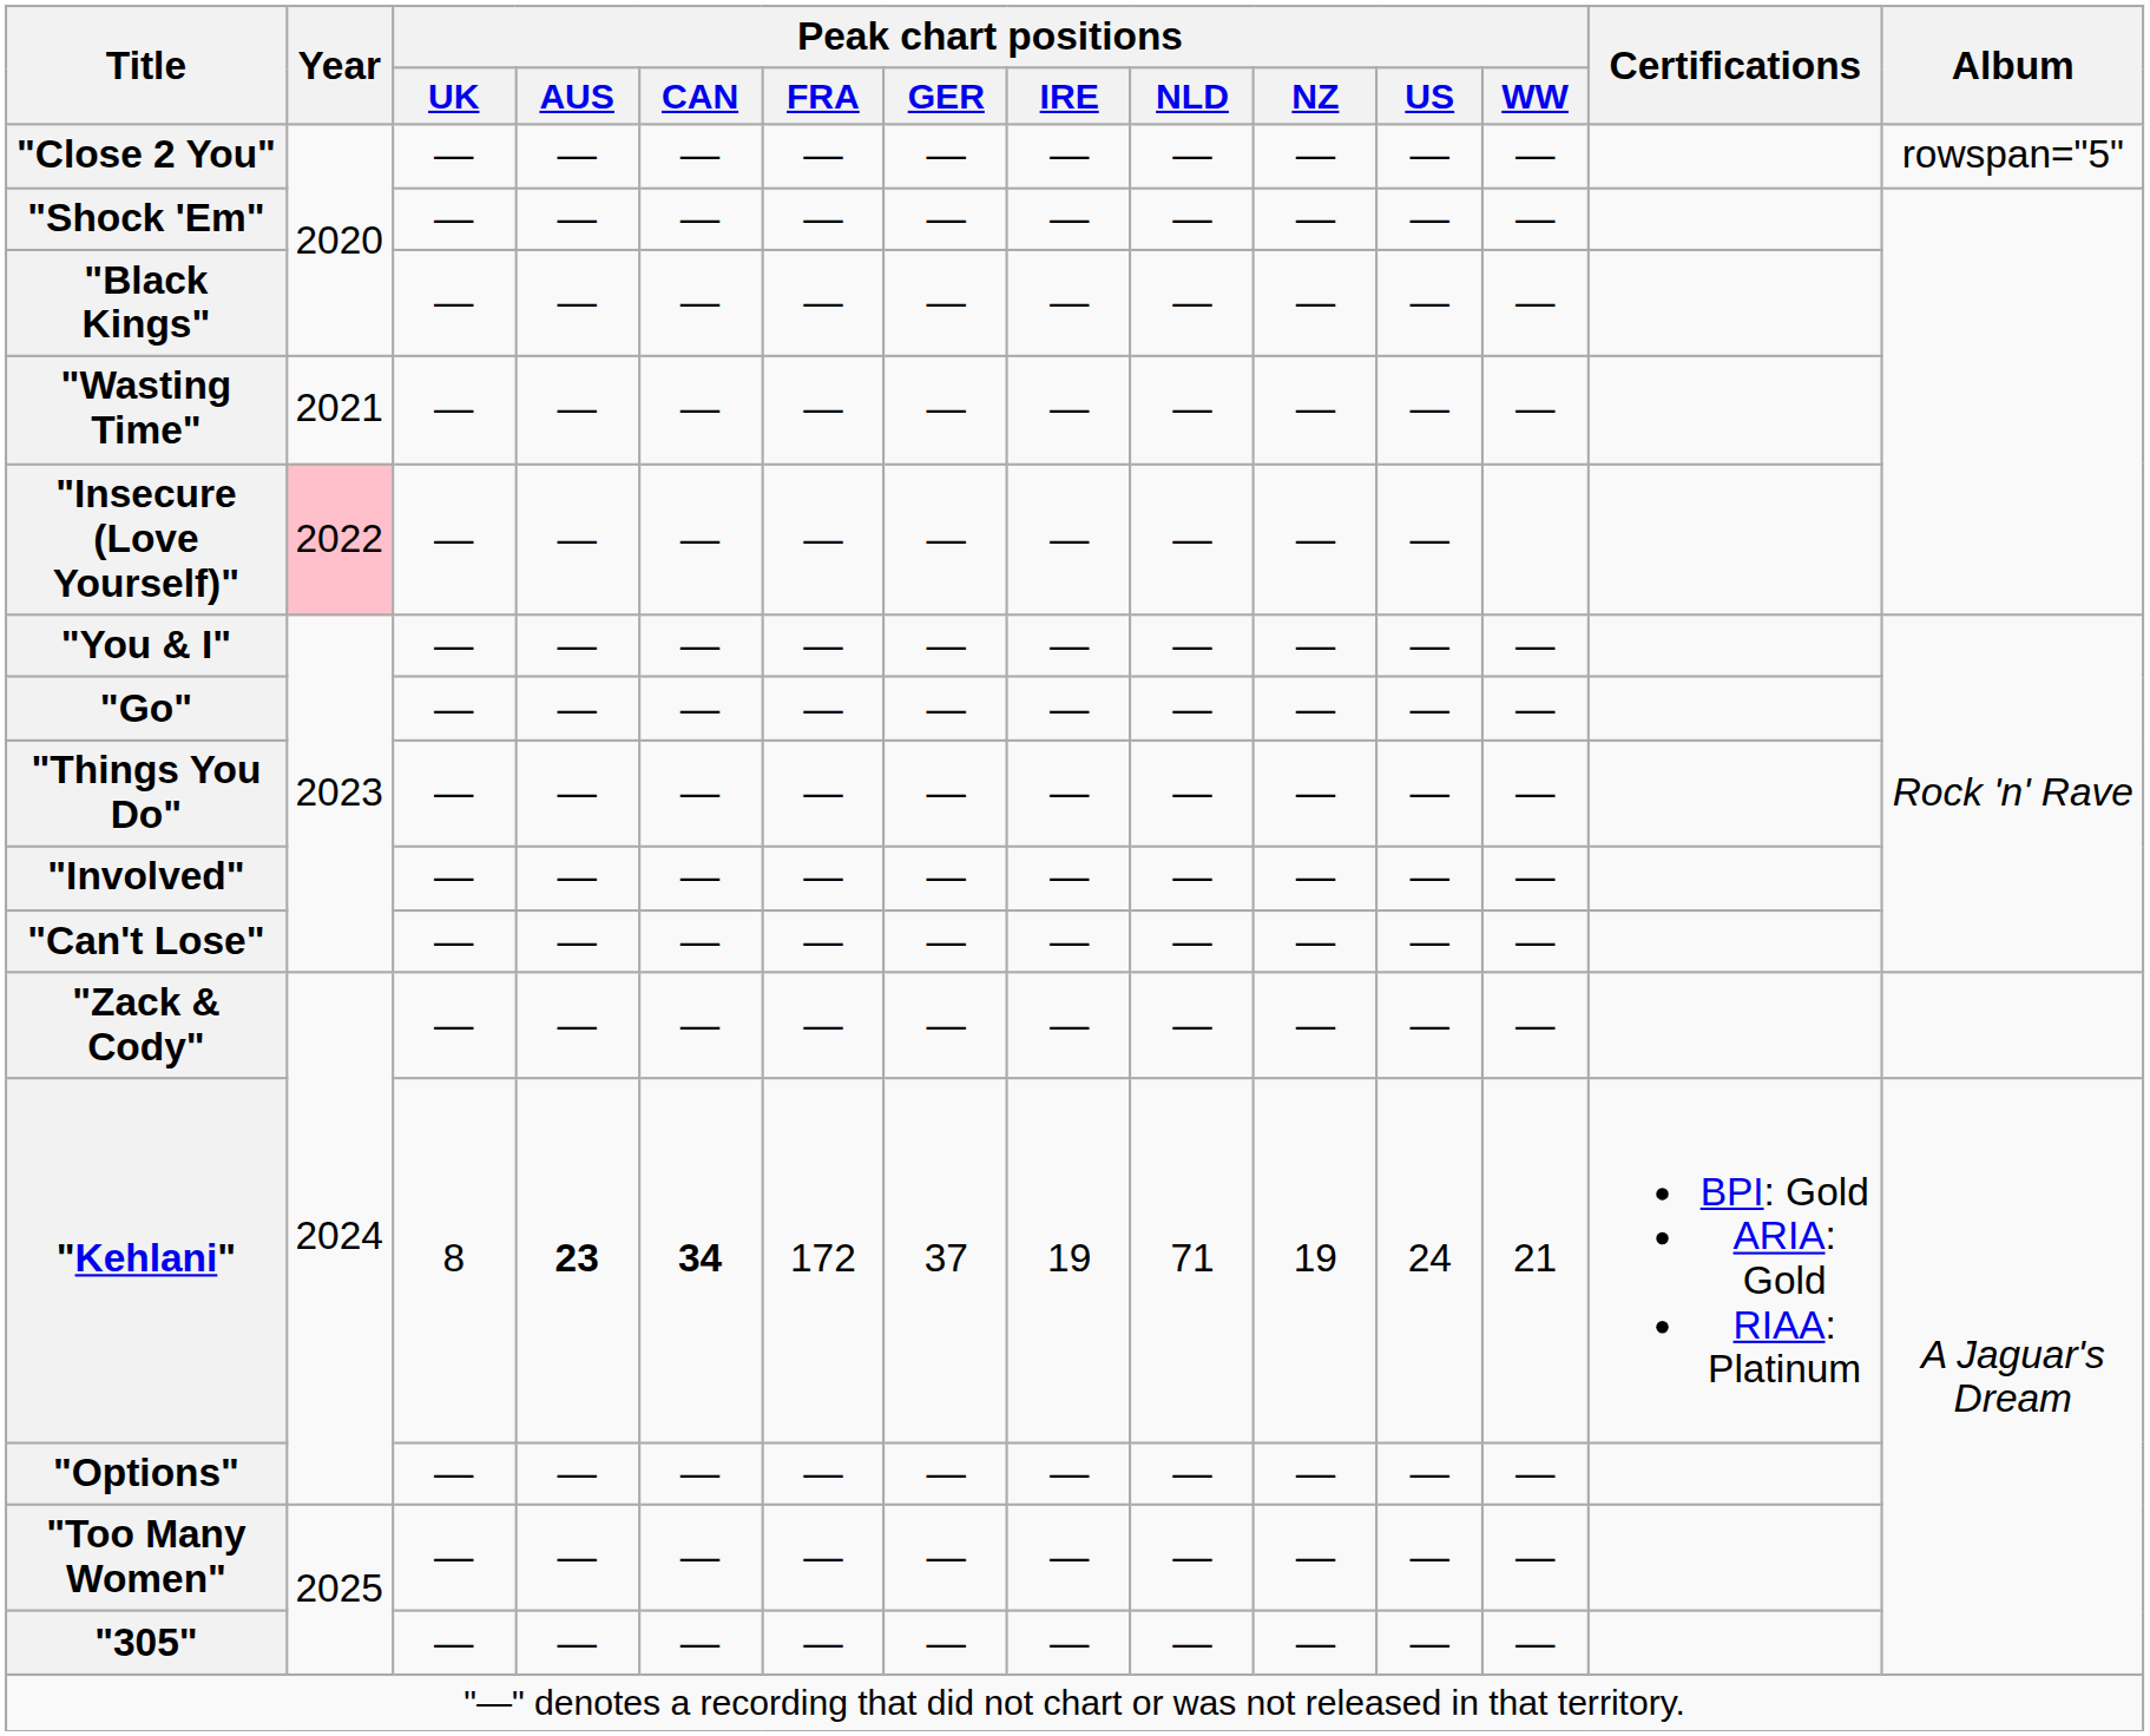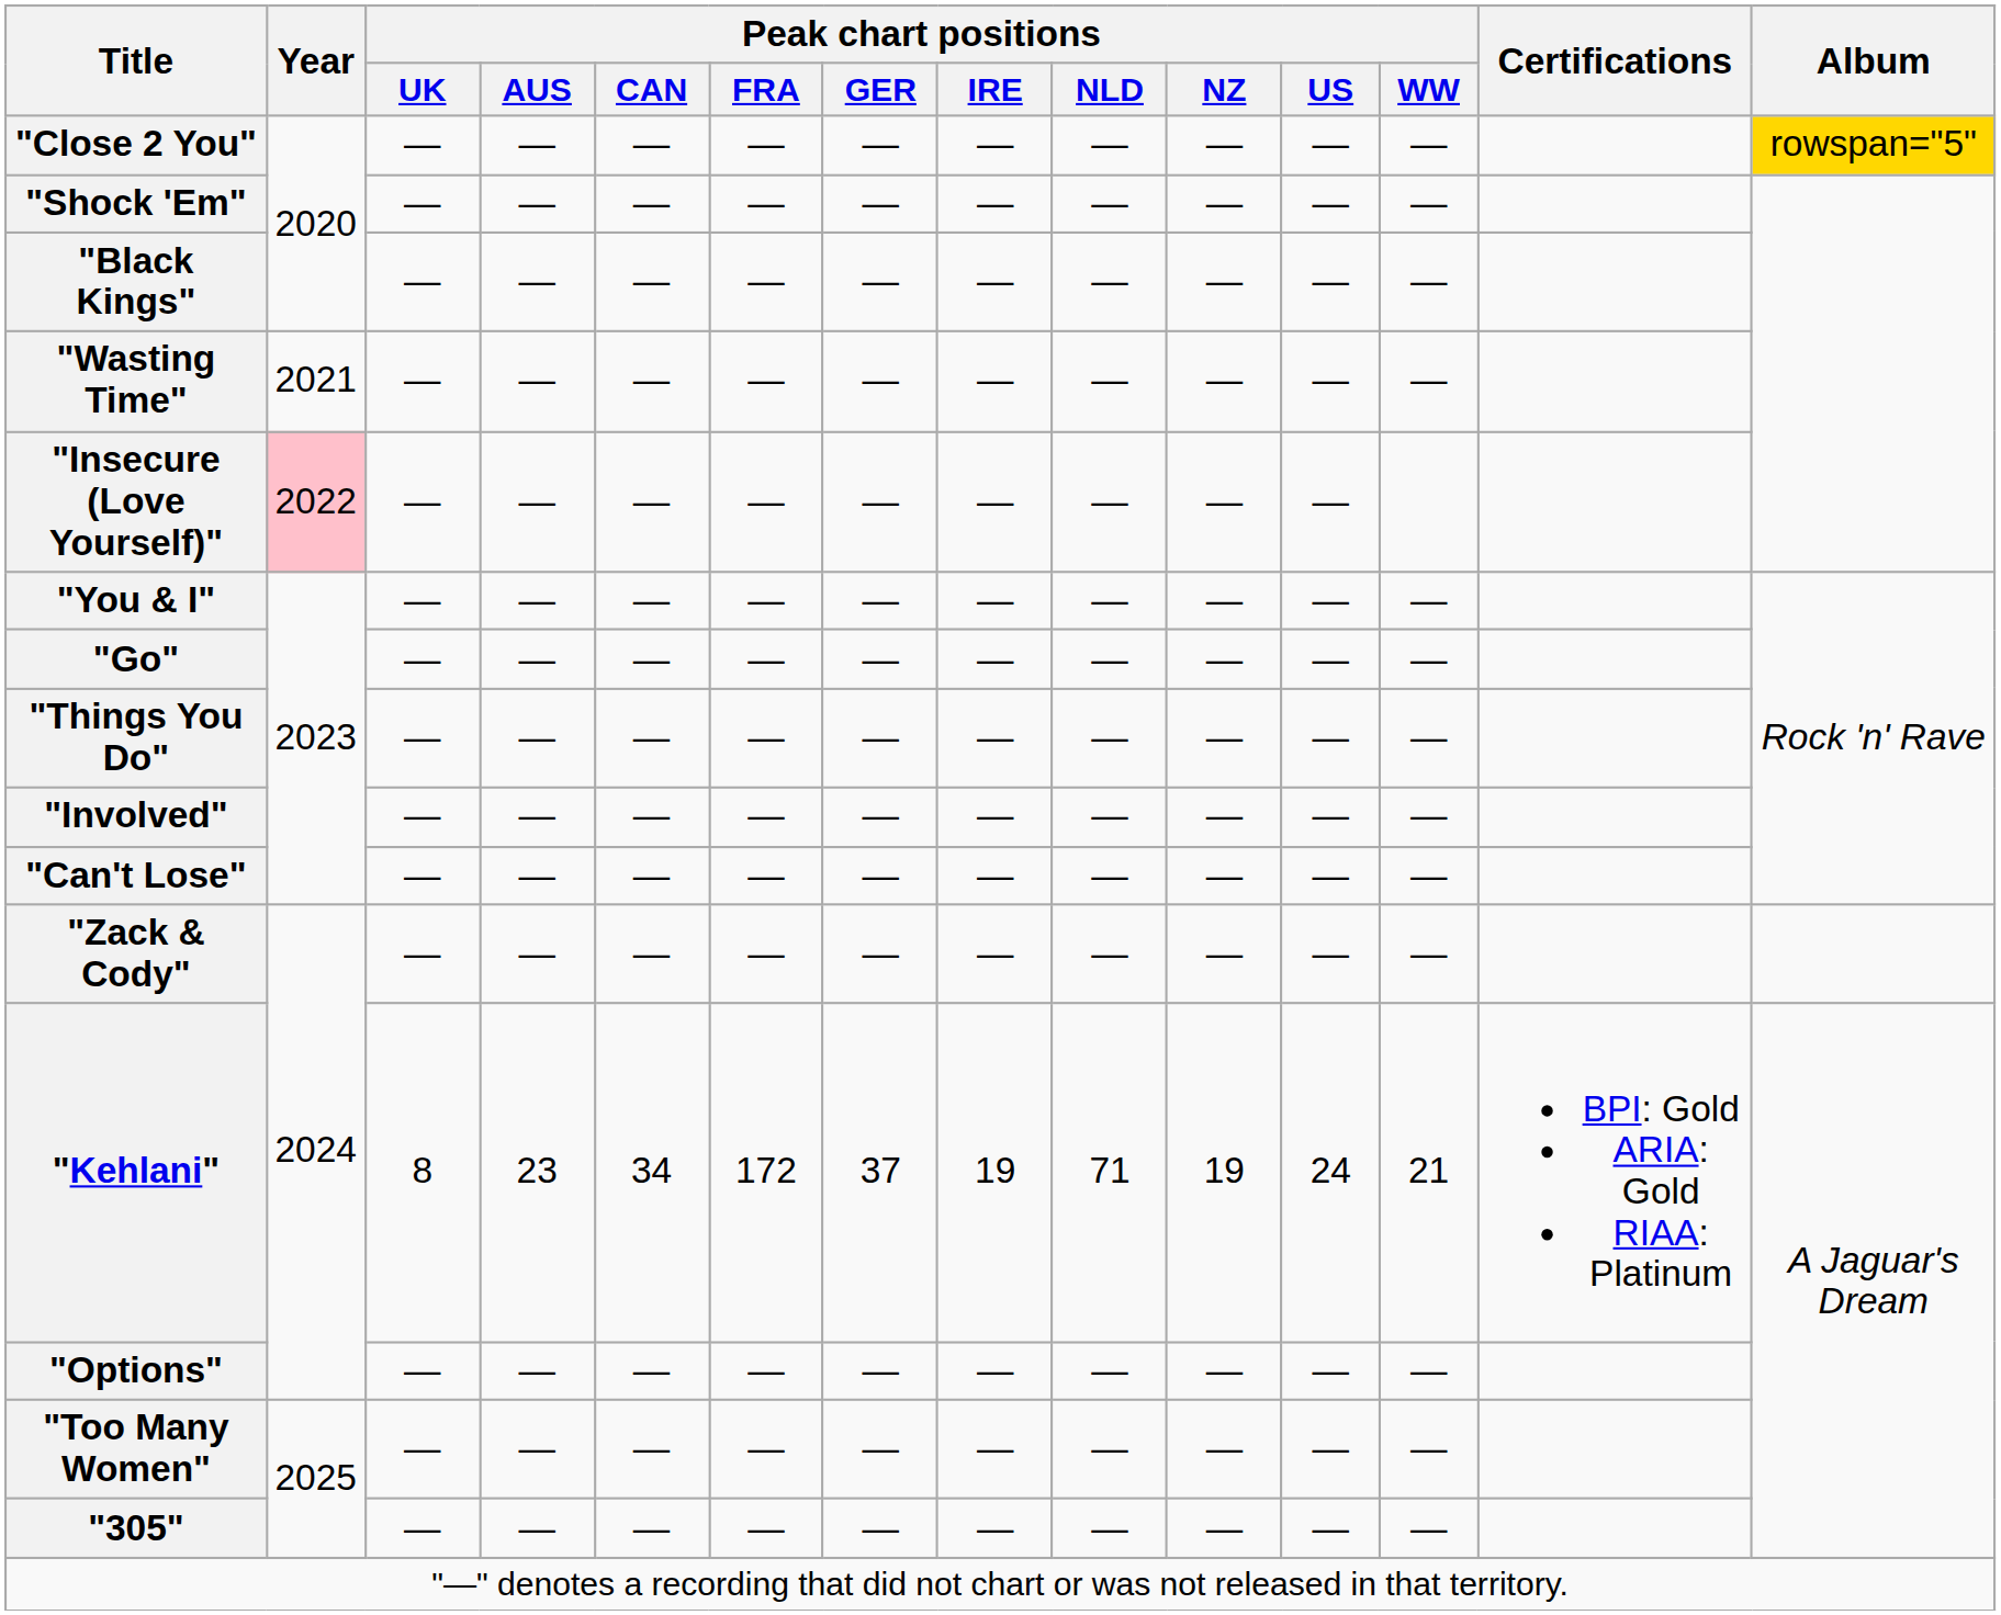"Close 2 You" | Album: no background -> gold background
"Kehlani" | Peak chart positions / AUS: bold -> normal
"Kehlani" | Peak chart positions / CAN: bold -> normal
